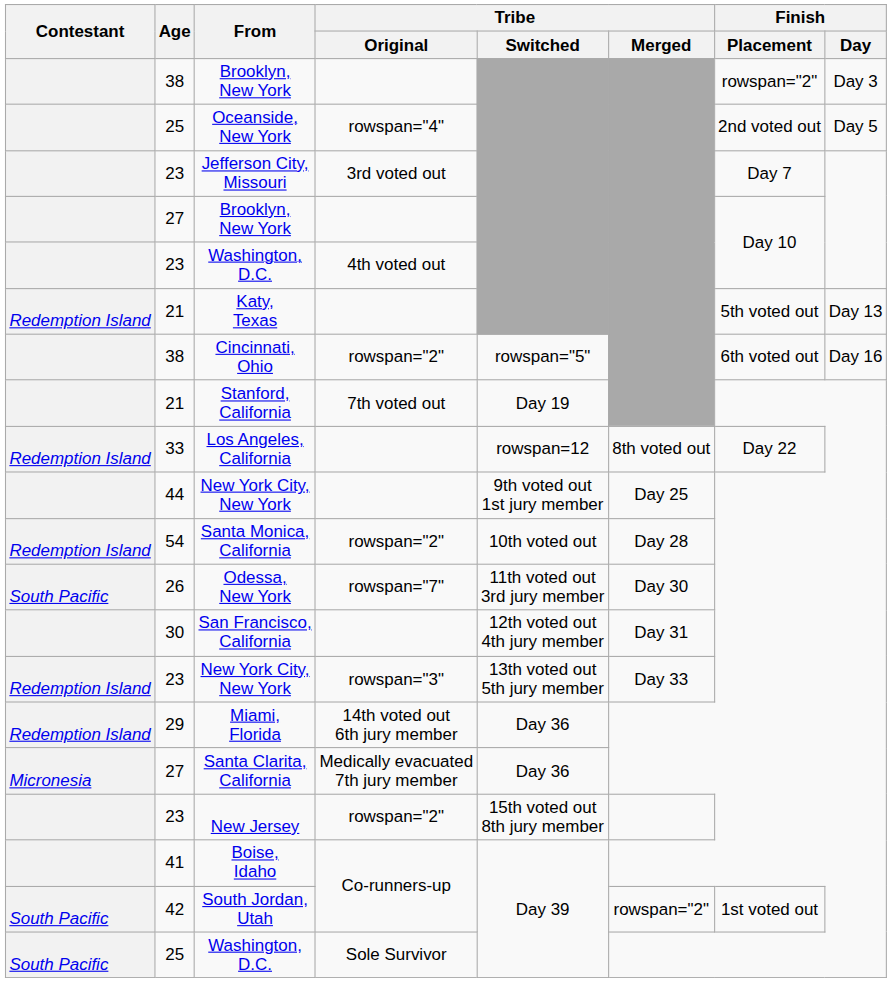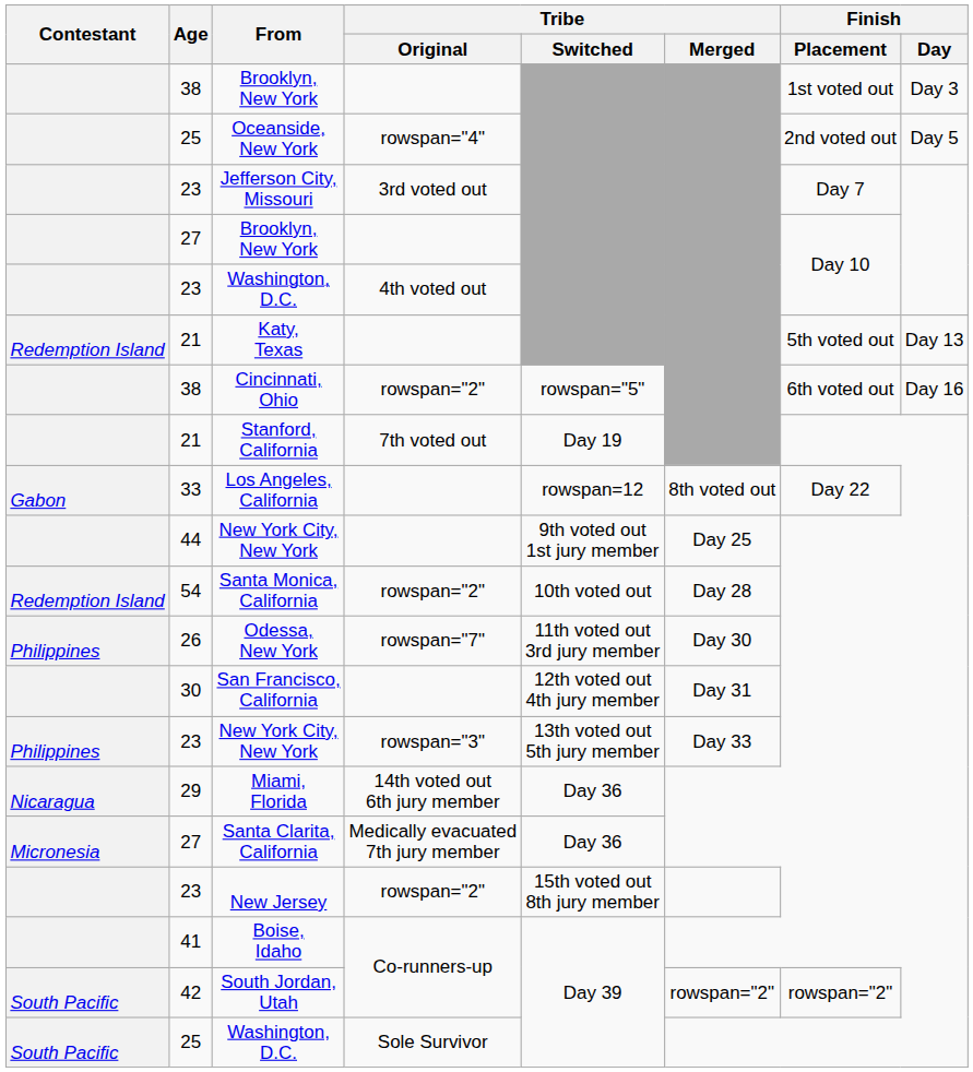38 / Brooklyn, New York | Finish / Placement: rowspan="2" -> 1st voted out
Los Angeles, California | Contestant: Redemption Island -> Gabon
Odessa, New York | Contestant: South Pacific -> Philippines
23 / New York City, New York | Contestant: Redemption Island -> Philippines
Miami, Florida | Contestant: Redemption Island -> Nicaragua
South Jordan, Utah | Finish / Placement: 1st voted out -> rowspan="2"
